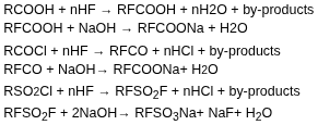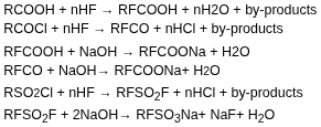row 2 | column 1: RFCOOH + NaOH → RFCOONa + H2O -> RCOCl + nHF → RFCO + nHCl + by-products
row 3 | column 1: RCOCl + nHF → RFCO + nHCl + by-products -> RFCOOH + NaOH → RFCOONa + H2O
